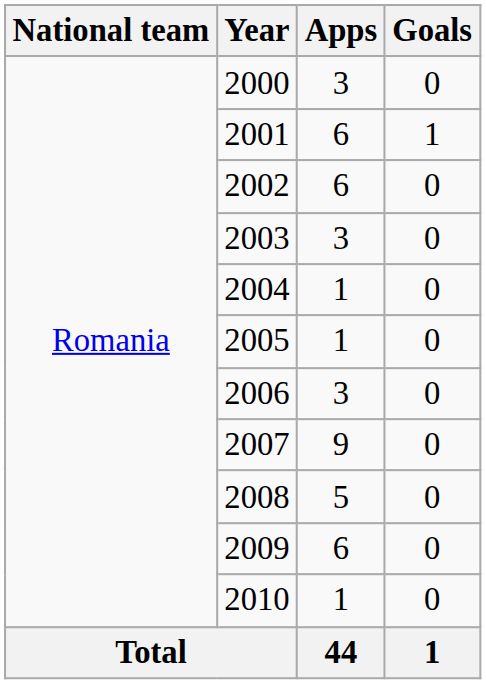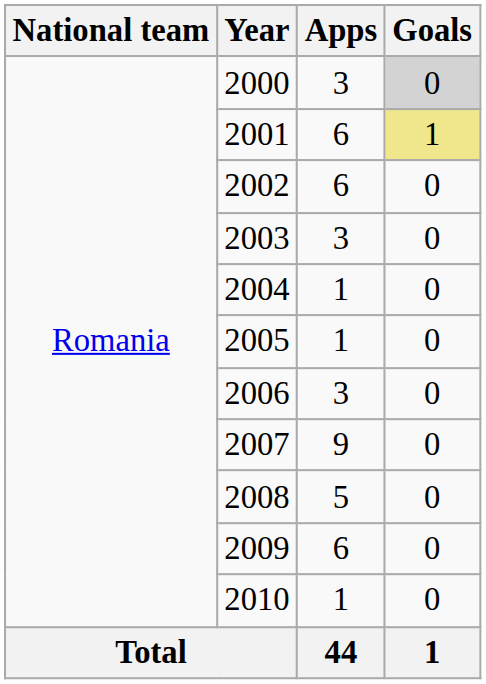2000 | Goals: no background -> lightgrey background
2001 | Goals: no background -> khaki background
